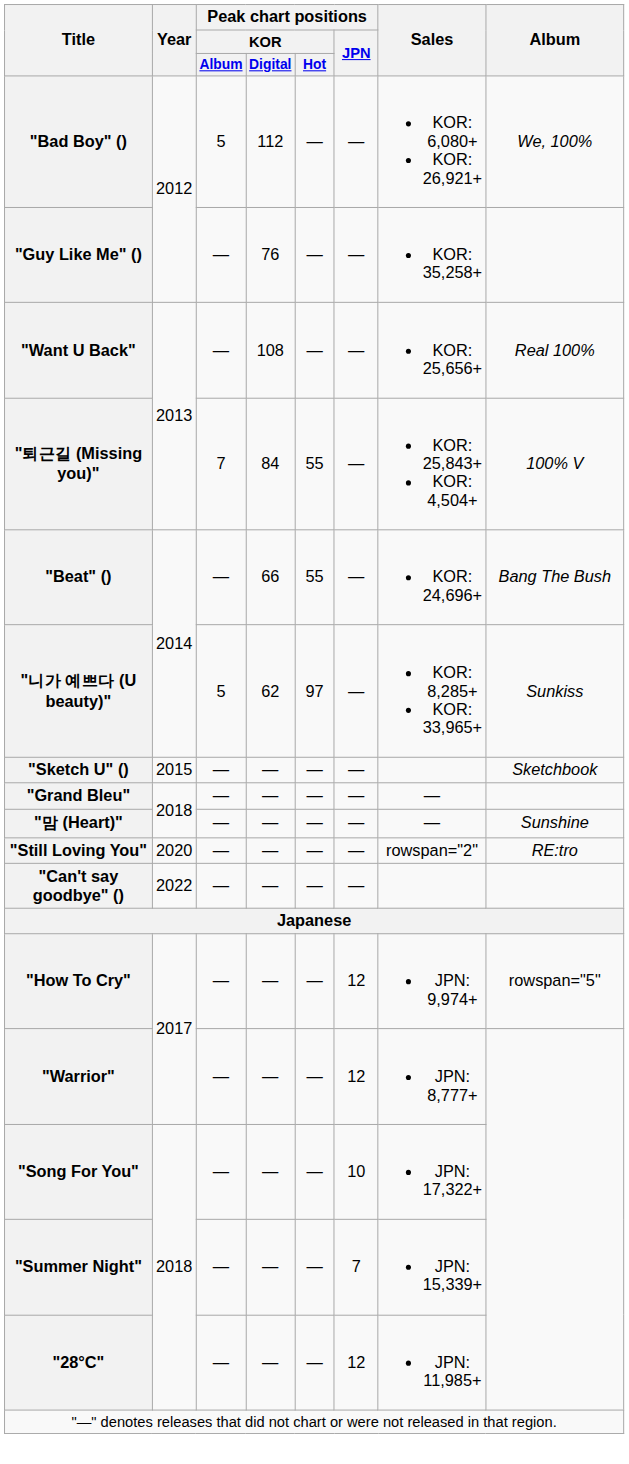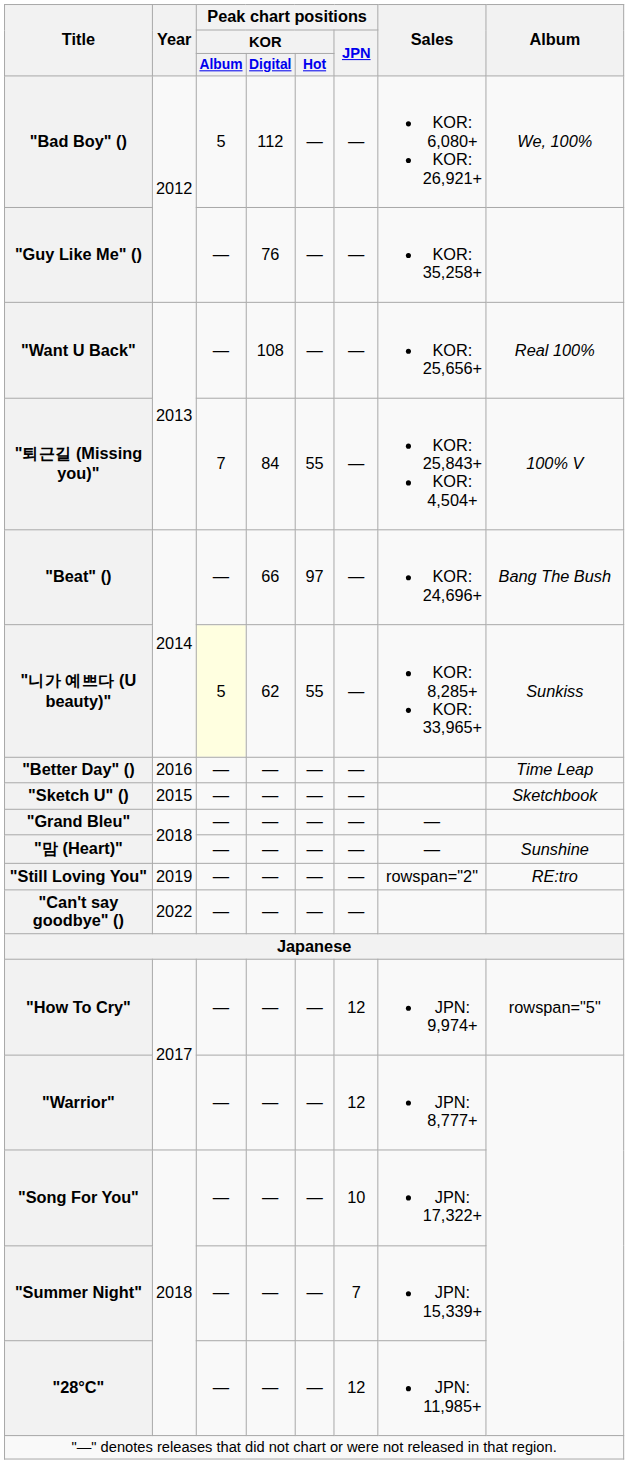"Beat" () | Peak chart positions / KOR / Hot: 55 -> 97
"니가 예쁘다 (U beauty)" | Peak chart positions / KOR / Album: no background -> lightyellow background
"니가 예쁘다 (U beauty)" | Peak chart positions / KOR / Hot: 97 -> 55
+ row: "Better Day" () | 2016 | — | — | — | — | Time Leap
"Still Loving You" | Year: 2020 -> 2019
